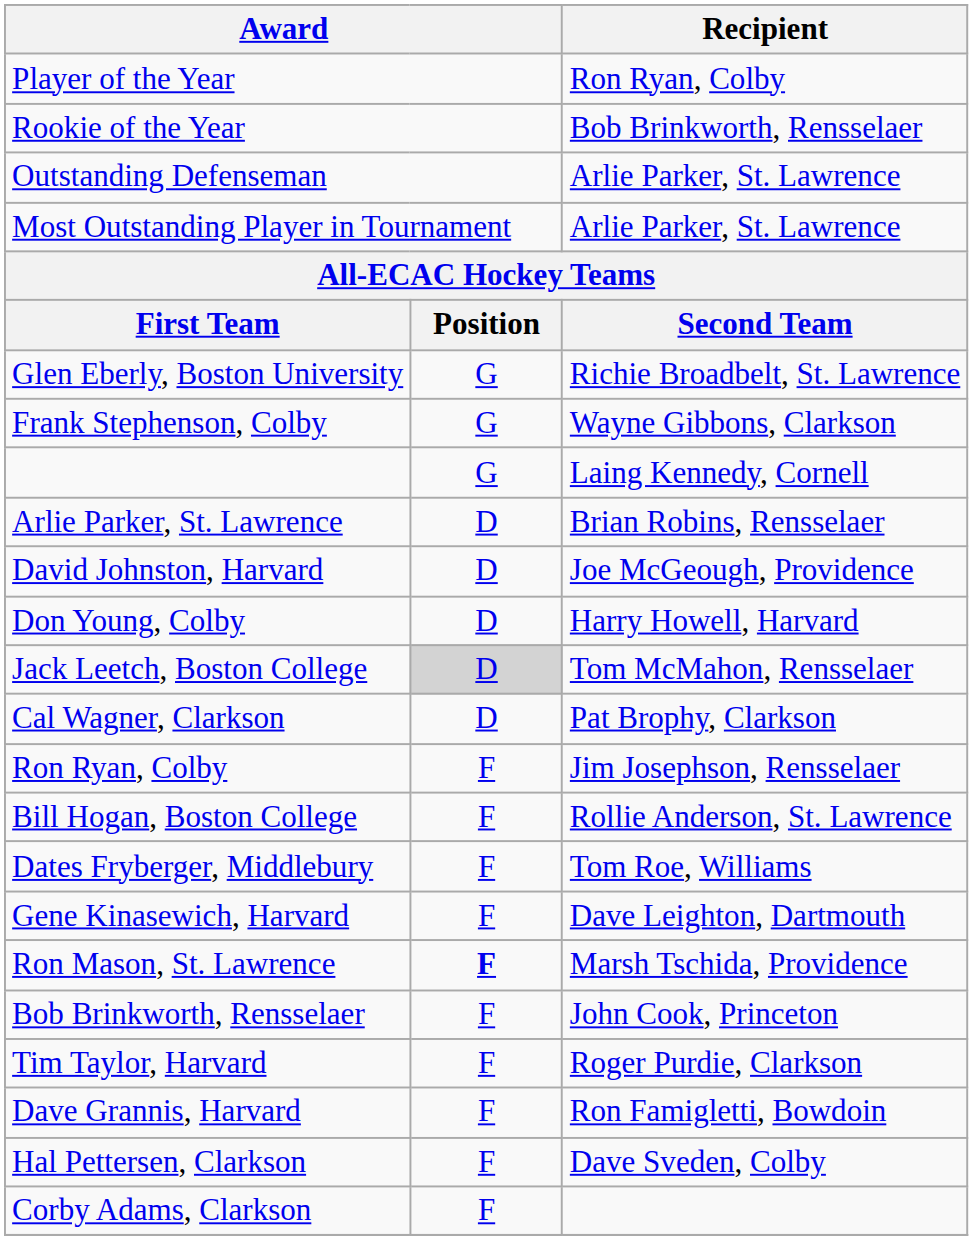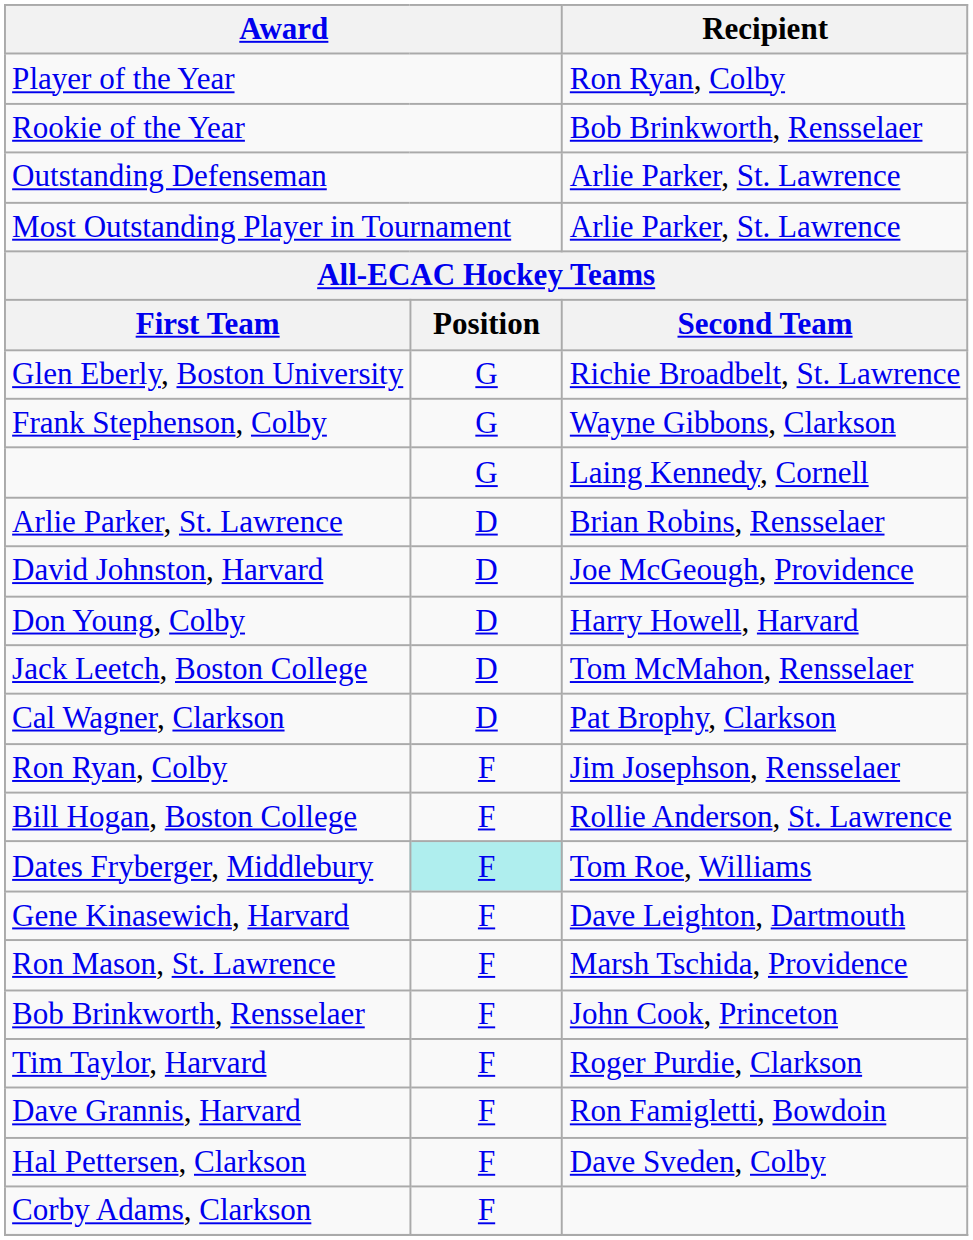Jack Leetch, Boston College | column 2: lightgrey background -> no background
Dates Fryberger, Middlebury | column 2: no background -> paleturquoise background
Ron Mason, St. Lawrence | column 2: bold -> normal
